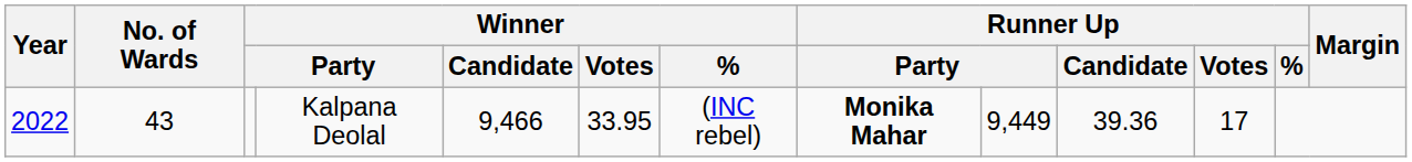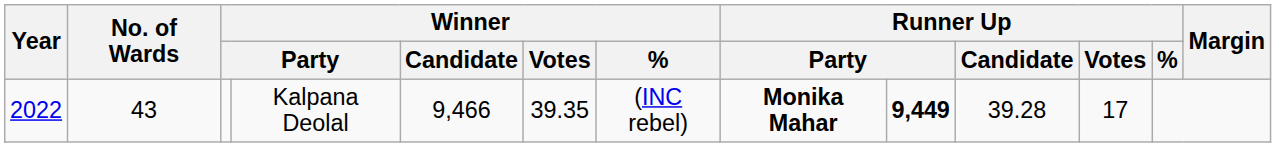Kalpana Deolal | Winner / Votes: 33.95 -> 39.35
Kalpana Deolal | column 9: normal -> bold
Kalpana Deolal | Runner Up / Candidate: 39.36 -> 39.28
